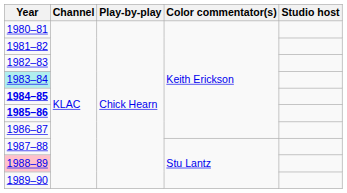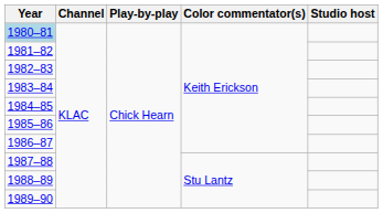1980–81 | Year: no background -> lightblue background
1983–84 | Year: paleturquoise background -> no background
1984–85 | Year: bold -> normal
1985–86 | Year: bold -> normal
1988–89 | Year: pink background -> no background
